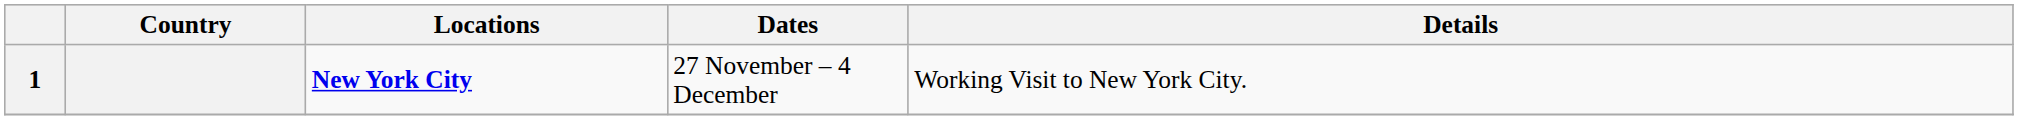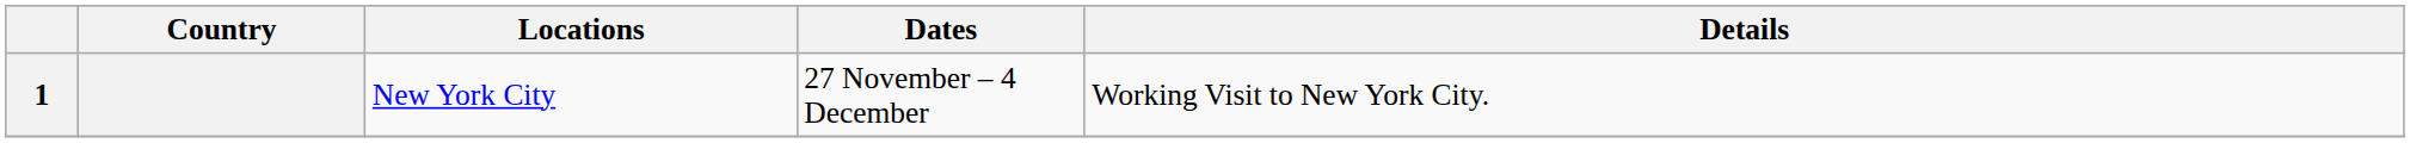1 | Locations: bold -> normal
